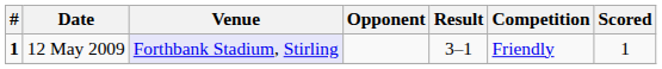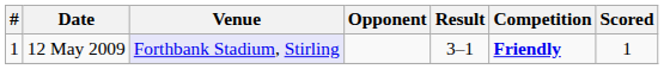12 May 2009 | #: bold -> normal
12 May 2009 | Competition: normal -> bold
